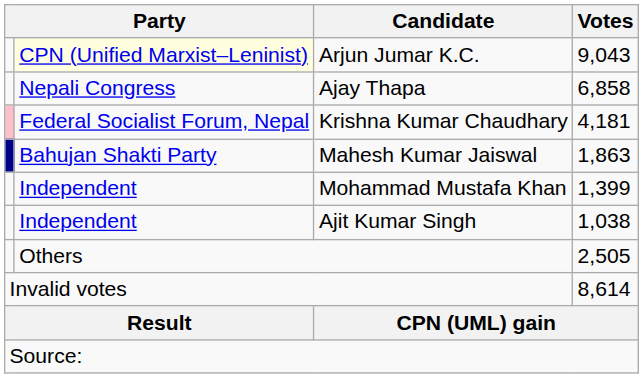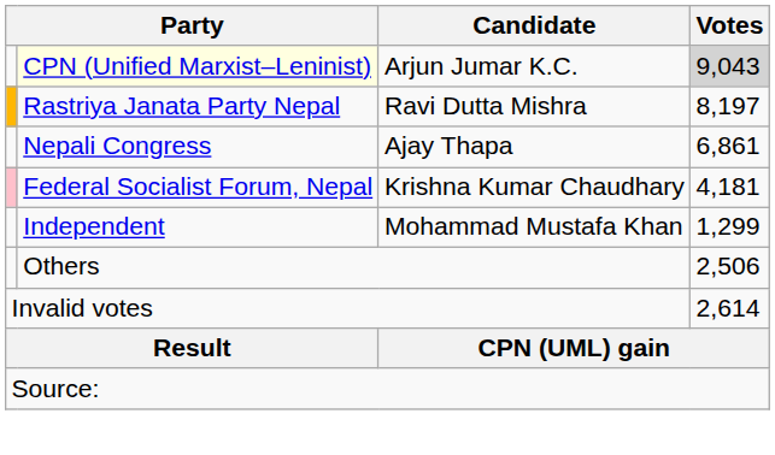Arjun Jumar K.C. | Votes: no background -> lightgrey background
+ row: Rastriya Janata Party Nepal | Ravi Dutta Mishra | 8,197
Ajay Thapa | Votes: 6,858 -> 6,861
- row: Bahujan Shakti Party | Mahesh Kumar Jaiswal | 1,863
Mohammad Mustafa Khan | Votes: 1,399 -> 1,299
- row: Independent | Ajit Kumar Singh | 1,038
Others | Votes: 2,505 -> 2,506
Invalid votes | Votes: 8,614 -> 2,614
